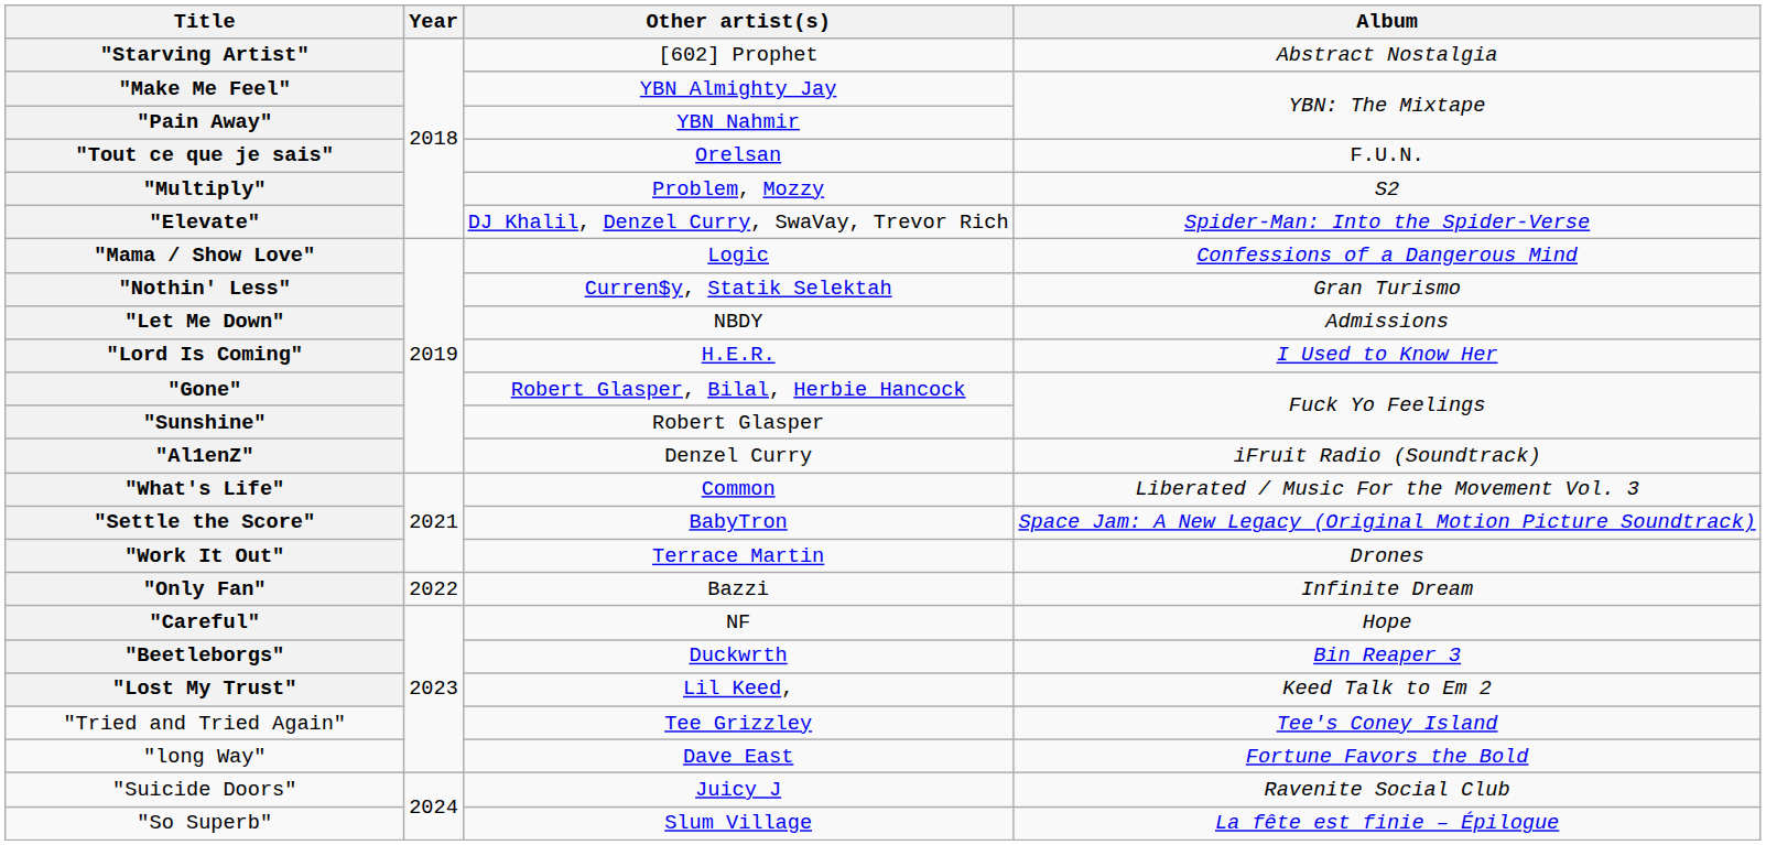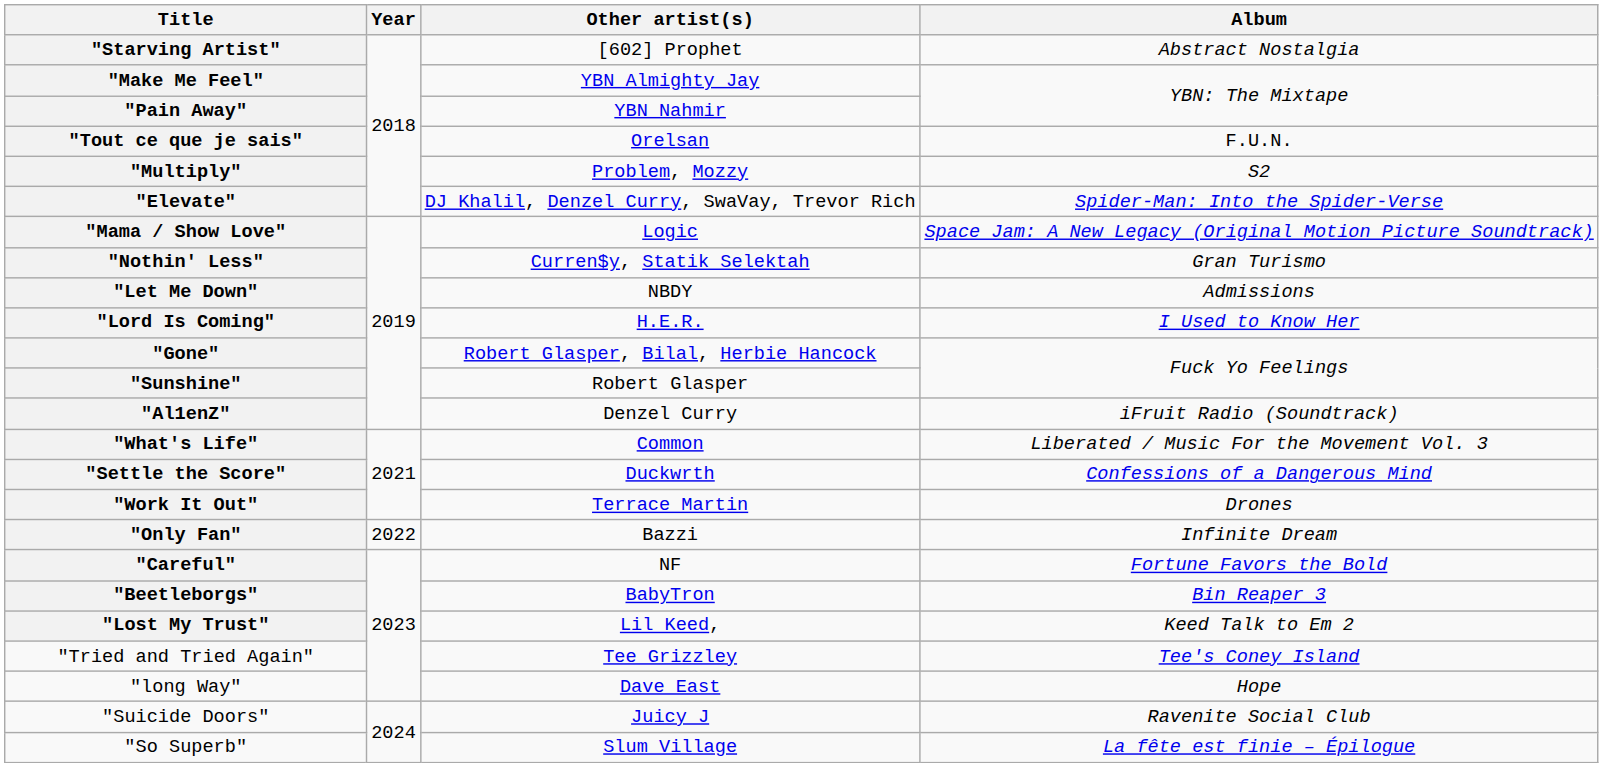"Mama / Show Love" | Album: Confessions of a Dangerous Mind -> Space Jam: A New Legacy (Original Motion Picture Soundtrack)
"Settle the Score" | Other artist(s): BabyTron -> Duckwrth
"Settle the Score" | Album: Space Jam: A New Legacy (Original Motion Picture Soundtrack) -> Confessions of a Dangerous Mind
"Careful" | Album: Hope -> Fortune Favors the Bold
"Beetleborgs" | Other artist(s): Duckwrth -> BabyTron
"long Way" | Album: Fortune Favors the Bold -> Hope
